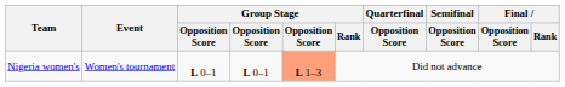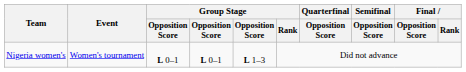Nigeria women's | column 5: lightsalmon background -> no background
